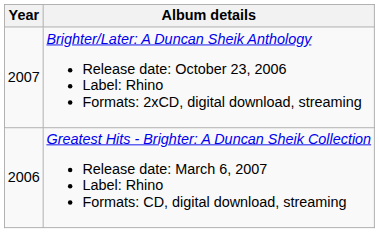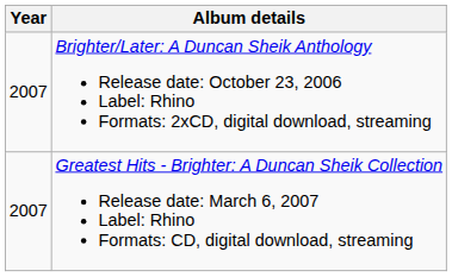row 3 | Year: 2006 -> 2007
